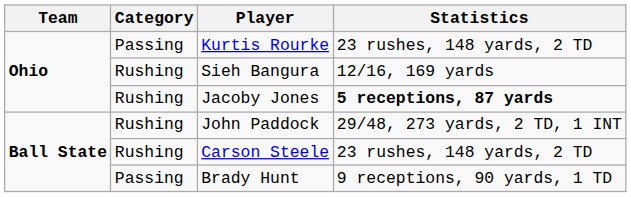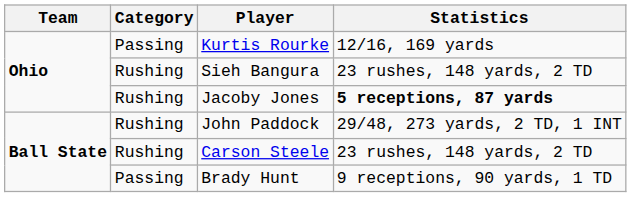Kurtis Rourke | Statistics: 23 rushes, 148 yards, 2 TD -> 12/16, 169 yards
Sieh Bangura | Statistics: 12/16, 169 yards -> 23 rushes, 148 yards, 2 TD
